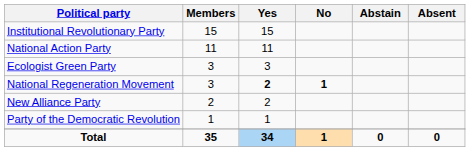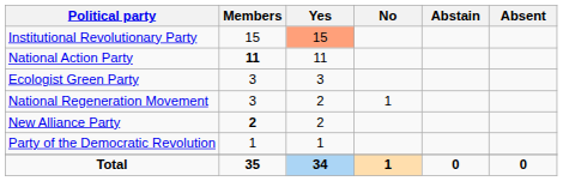Institutional Revolutionary Party | Yes: no background -> lightsalmon background
National Action Party | Members: normal -> bold
National Regeneration Movement | Yes: bold -> normal
National Regeneration Movement | No: bold -> normal
New Alliance Party | Members: normal -> bold
